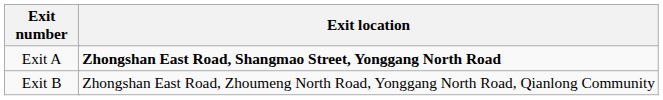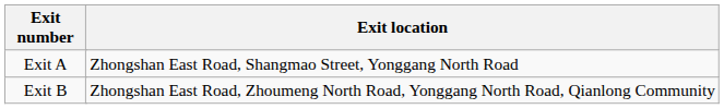Exit A | Exit location: bold -> normal
